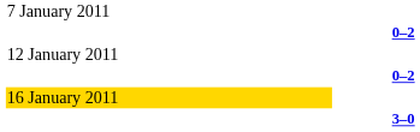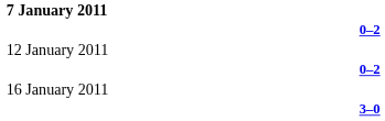7 January 2011 | column 1: normal -> bold
16 January 2011 | column 1: gold background -> no background
